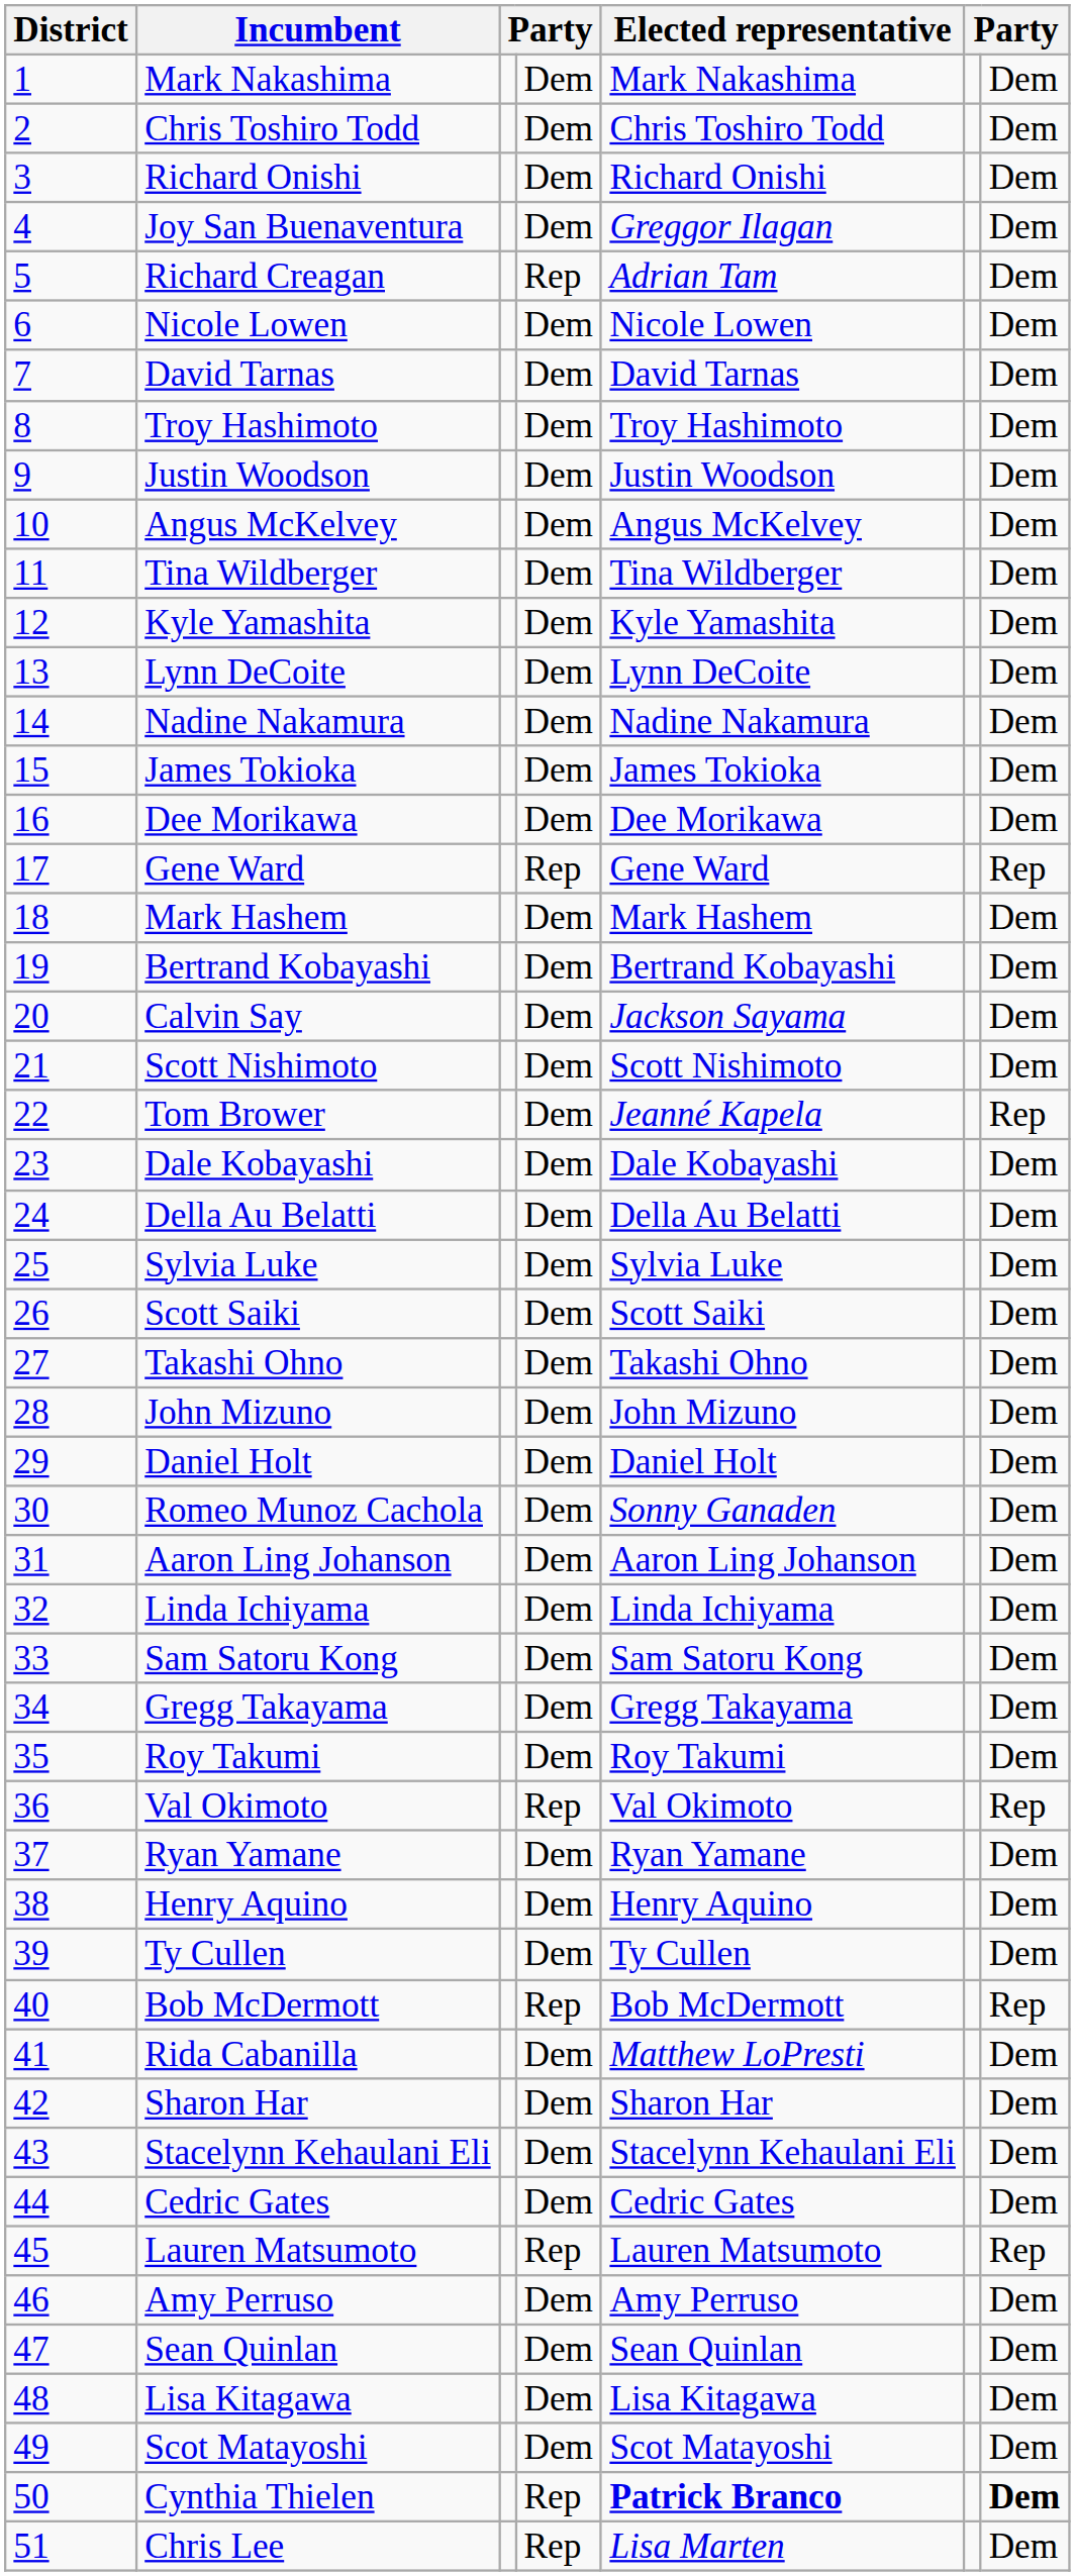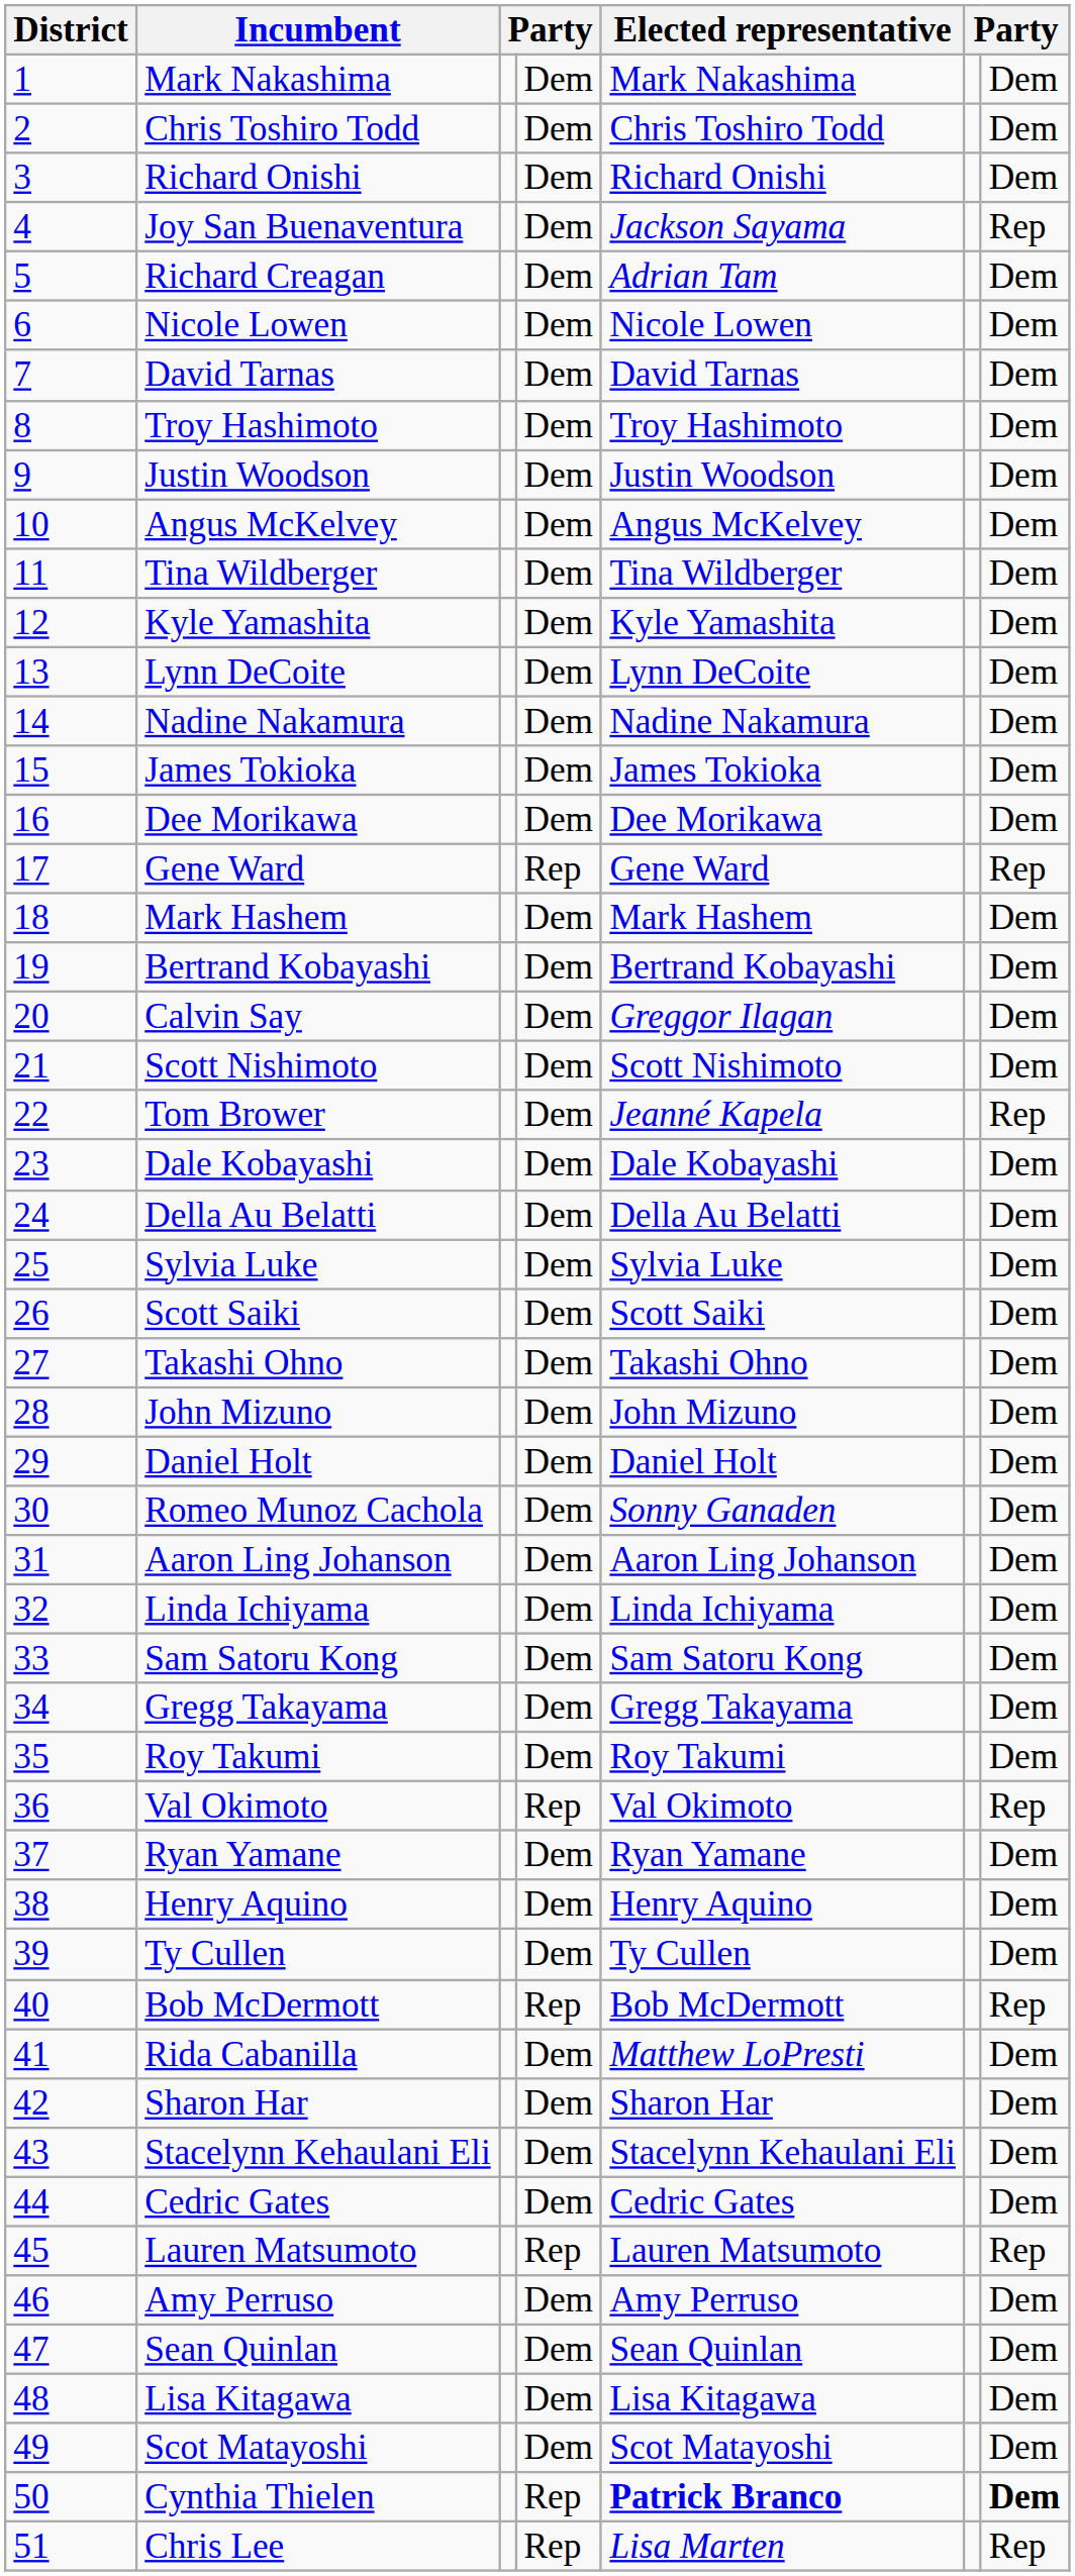Joy San Buenaventura | Elected representative: Greggor Ilagan -> Jackson Sayama
Joy San Buenaventura | column 7: Dem -> Rep
Richard Creagan | column 4: Rep -> Dem
Calvin Say | Elected representative: Jackson Sayama -> Greggor Ilagan
Chris Lee | column 7: Dem -> Rep
